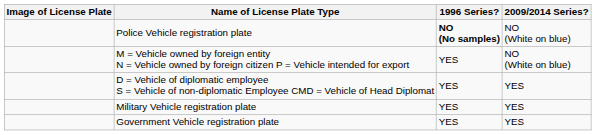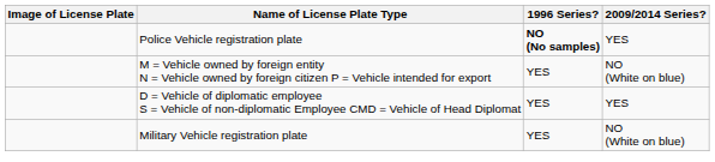Police Vehicle registration plate | 2009/2014 Series?: NO (White on blue) -> YES
Military Vehicle registration plate | 2009/2014 Series?: YES -> NO (White on blue)
- row: Government Vehicle registration plate | YES | YES
